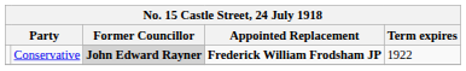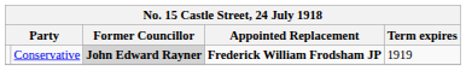Conservative | Term expires: 1922 -> 1919
